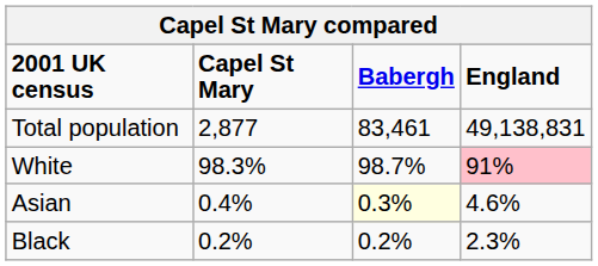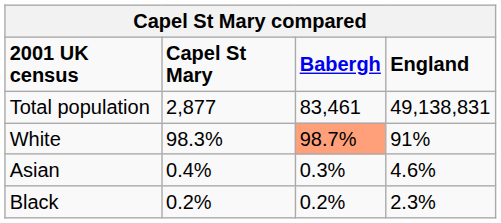White | Babergh: no background -> lightsalmon background
White | England: pink background -> no background
Asian | Babergh: lightyellow background -> no background
